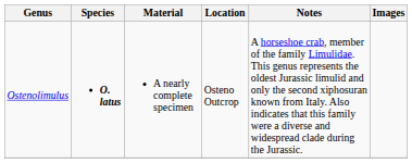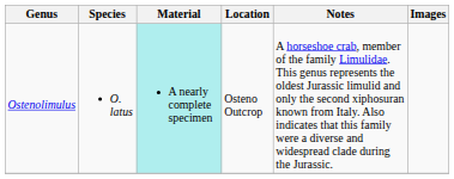Ostenolimulus | Species: bold -> normal
Ostenolimulus | Material: no background -> paleturquoise background
